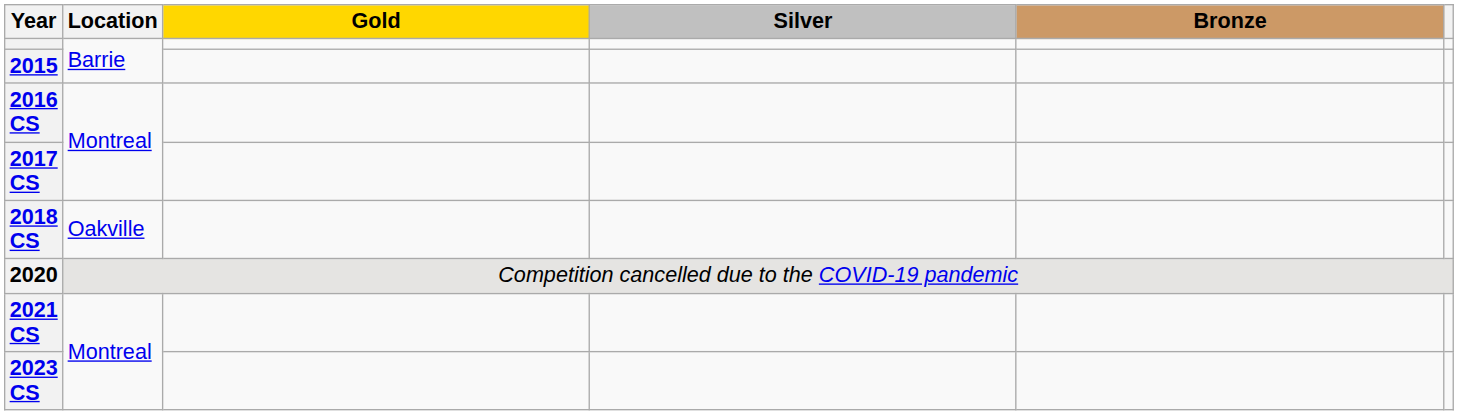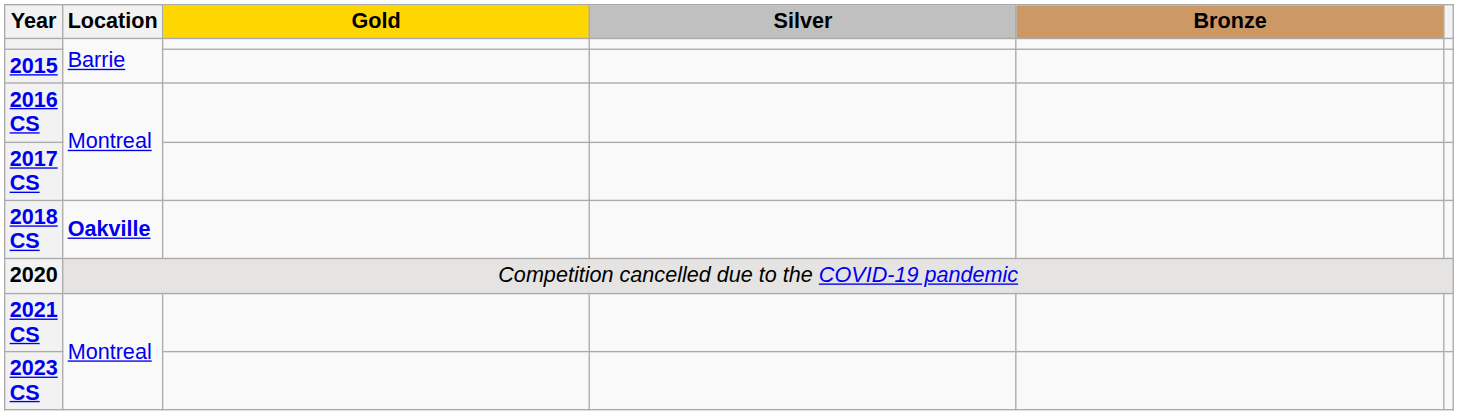2018 CS | Location: normal -> bold
